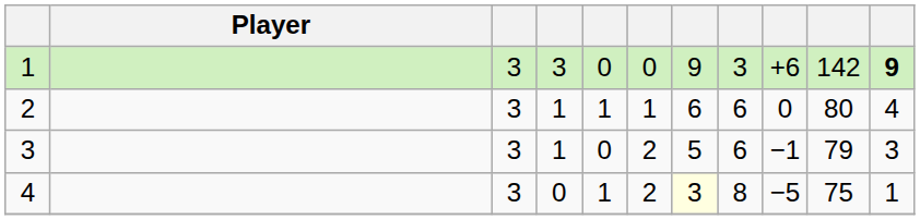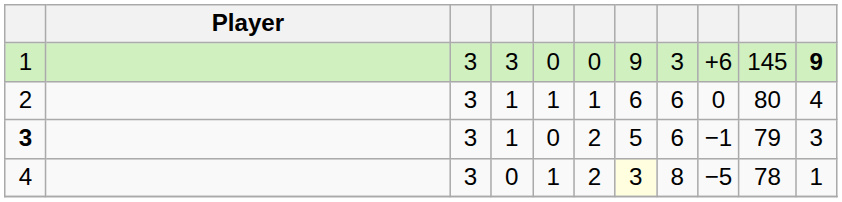row 2 | column 10: 142 -> 145
row 4 | column 1: normal -> bold
row 5 | column 10: 75 -> 78
